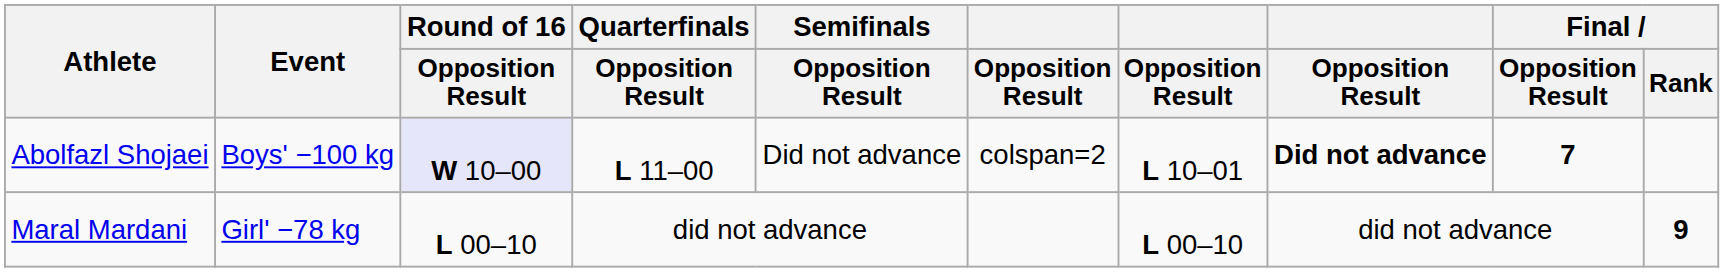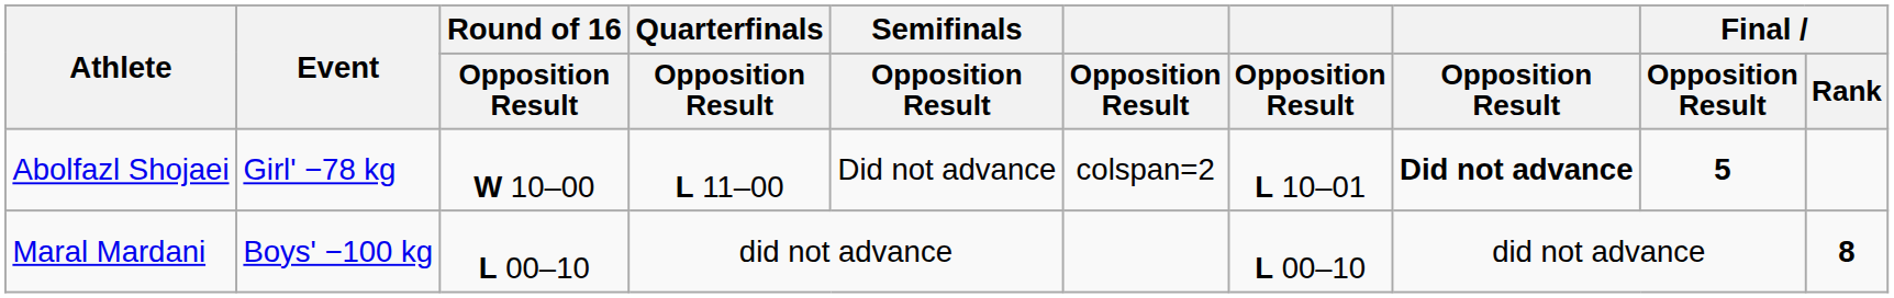Abolfazl Shojaei | Event: Boys' −100 kg -> Girl' −78 kg
Abolfazl Shojaei | Round of 16 / Opposition Result: lavender background -> no background
Abolfazl Shojaei | Final / Opposition Result: 7 -> 5
Maral Mardani | Event: Girl' −78 kg -> Boys' −100 kg
Maral Mardani | Final / Rank: 9 -> 8
